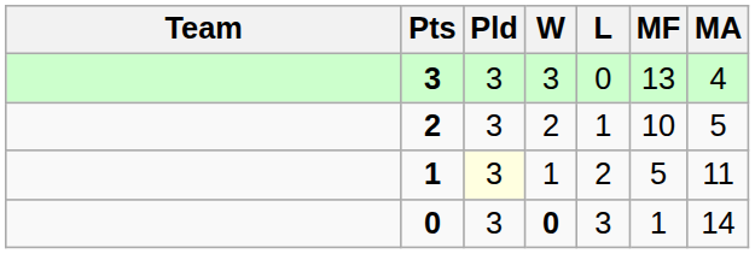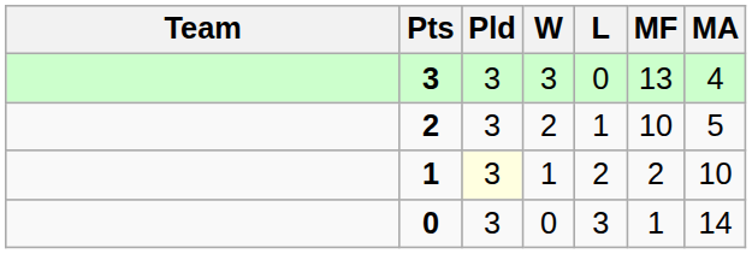row 4 | MF: 5 -> 2
row 4 | MA: 11 -> 10
row 5 | W: bold -> normal
